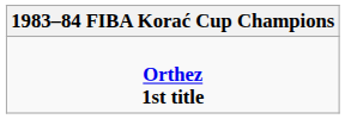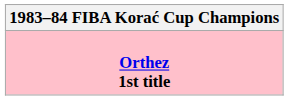row 2 | column 1: no background -> pink background
